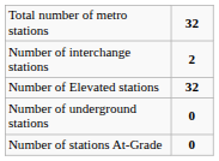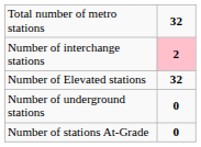Number of interchange stations | column 2: no background -> pink background
